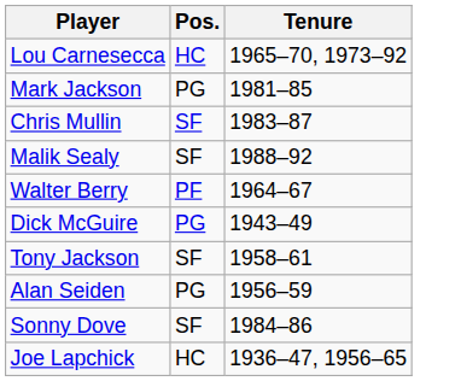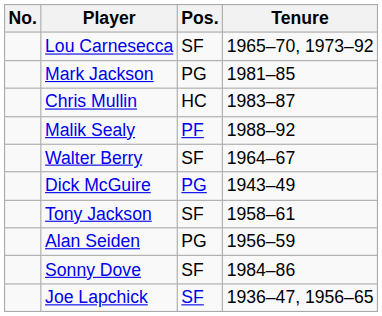+ column: No.
Lou Carnesecca | Pos.: HC -> SF
Chris Mullin | Pos.: SF -> HC
Malik Sealy | Pos.: SF -> PF
Walter Berry | Pos.: PF -> SF
Joe Lapchick | Pos.: HC -> SF
